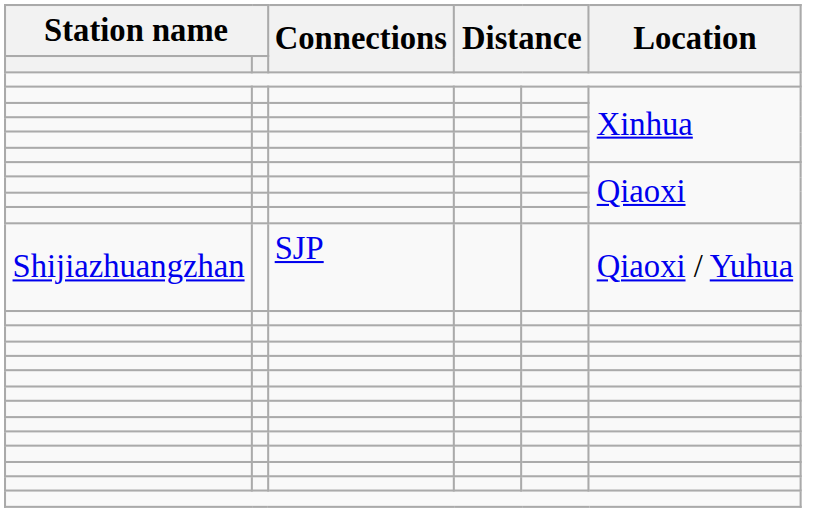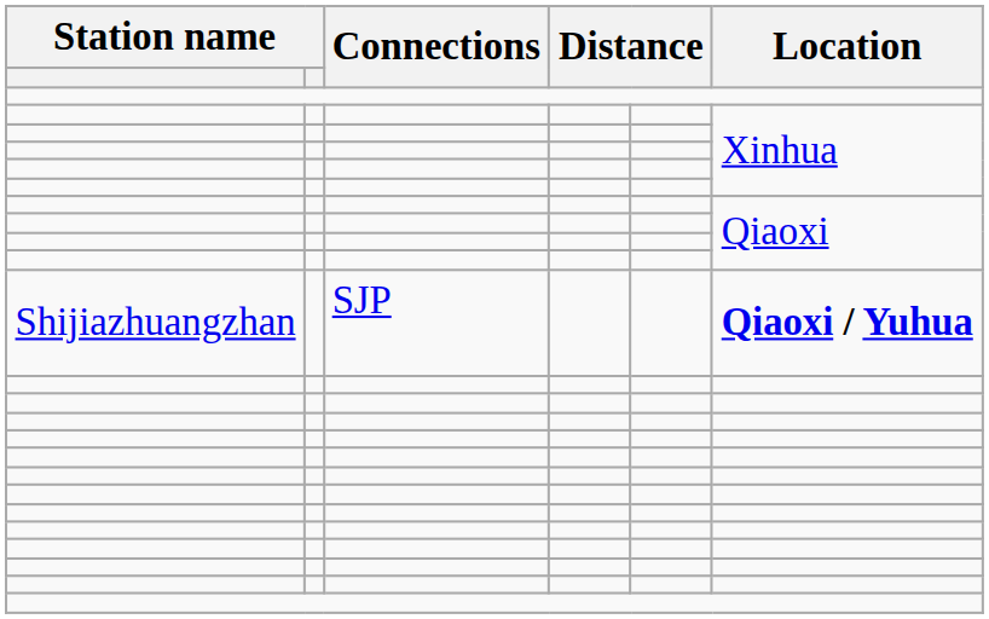Shijiazhuangzhan | Location: normal -> bold
